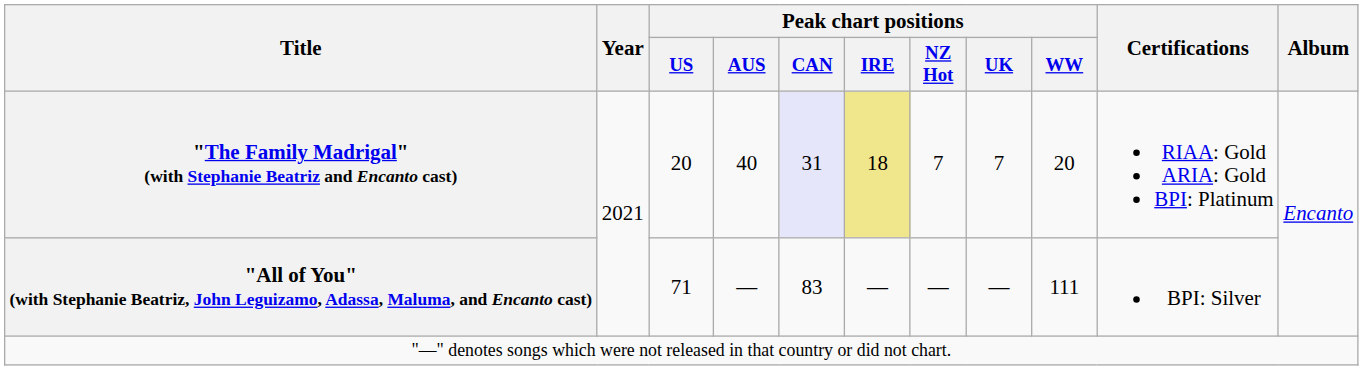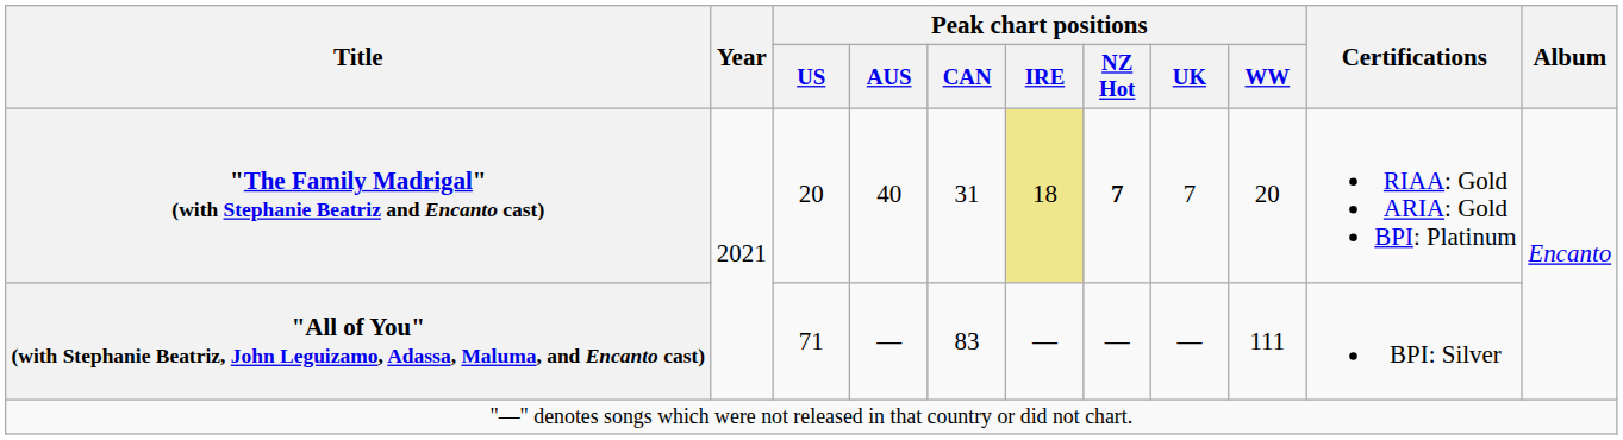row 3 | Peak chart positions / CAN: lavender background -> no background
row 3 | Peak chart positions / NZ Hot: normal -> bold
